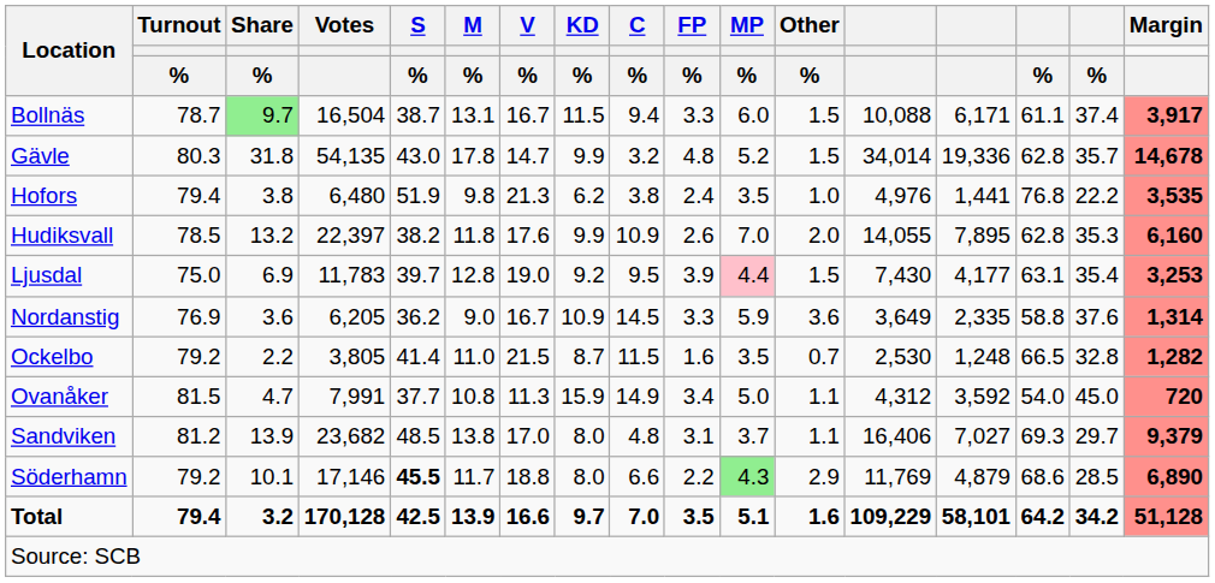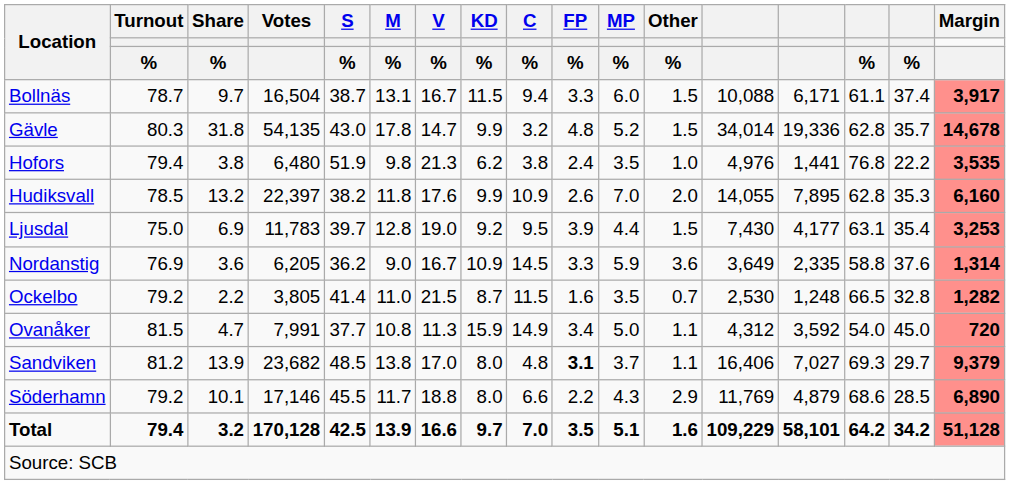Bollnäs | Share / %: lightgreen background -> no background
Ljusdal | MP / %: pink background -> no background
Sandviken | FP / %: normal -> bold
Söderhamn | S / %: bold -> normal
Söderhamn | MP / %: lightgreen background -> no background
